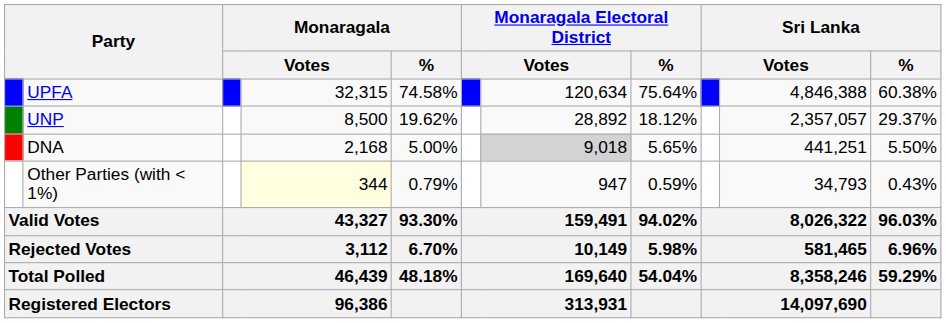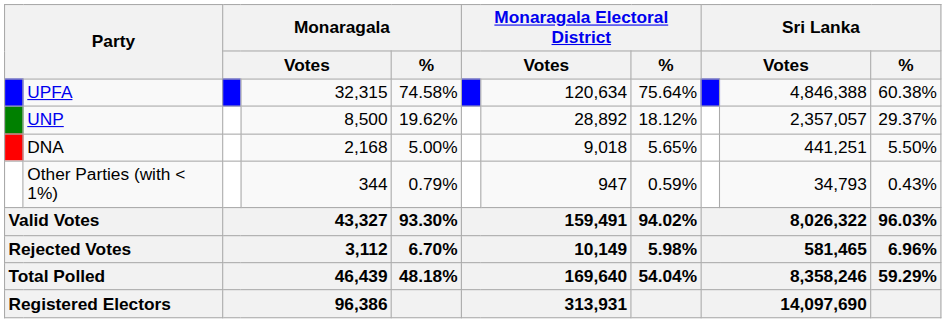DNA | column 7: lightgrey background -> no background
Other Parties (with < 1%) | column 4: lightyellow background -> no background
